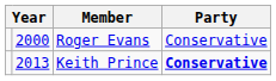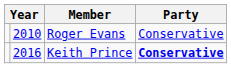Roger Evans | column 2: 2000 -> 2010
Keith Prince | column 2: 2013 -> 2016
